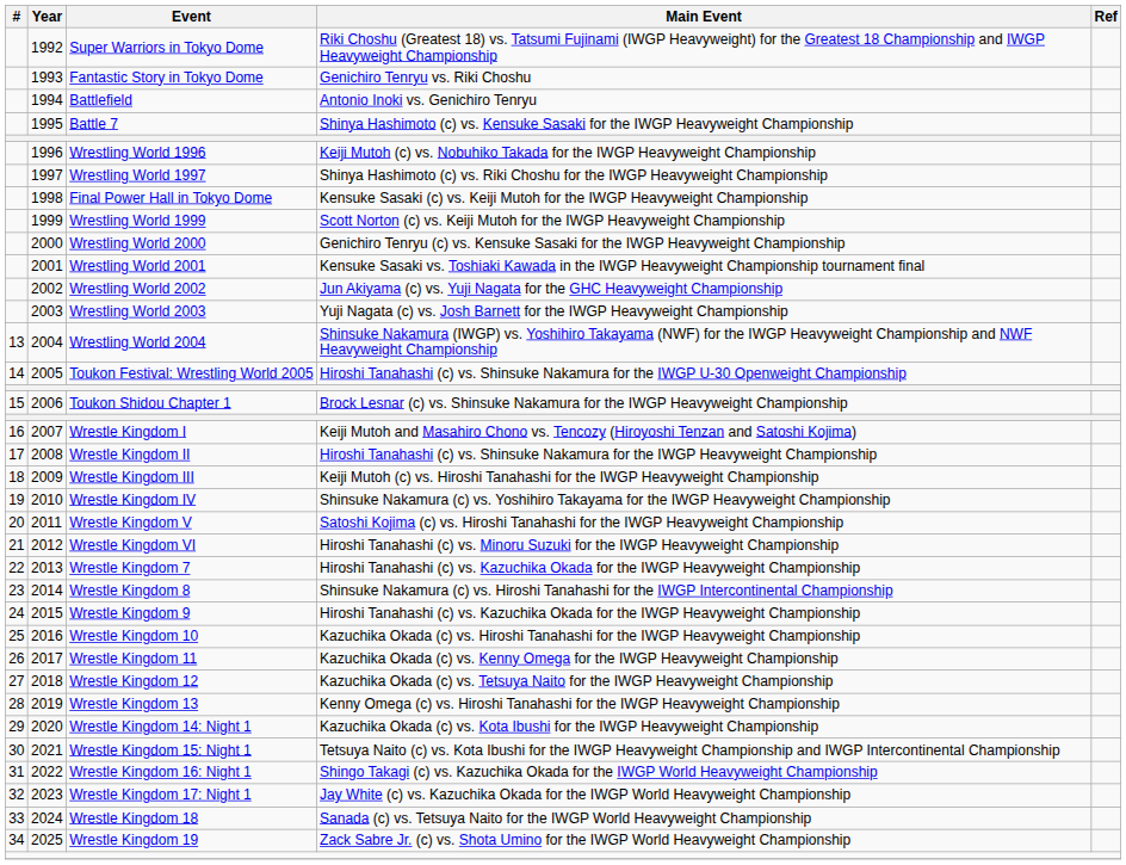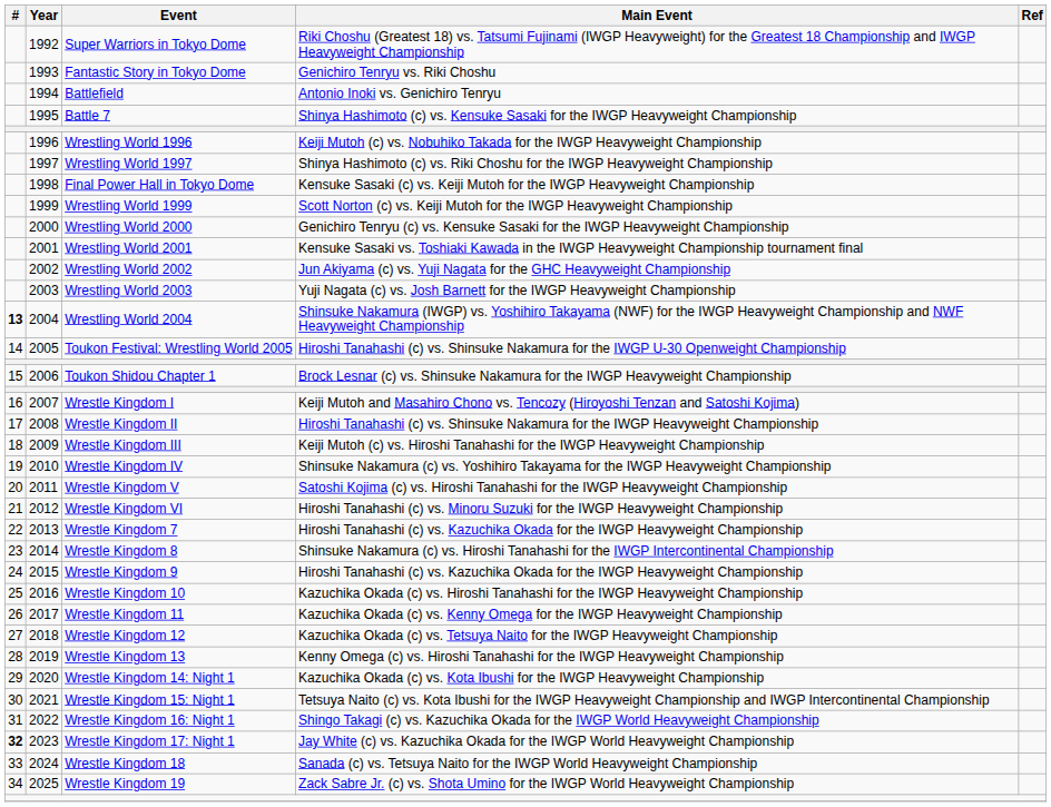Wrestling World 2004 | #: normal -> bold
Wrestle Kingdom 17: Night 1 | #: normal -> bold
